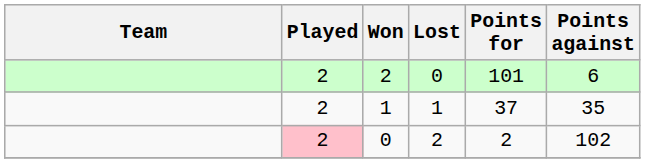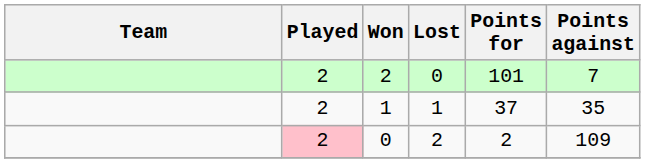row 2 | Points against: 6 -> 7
row 4 | Points against: 102 -> 109
